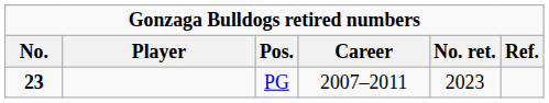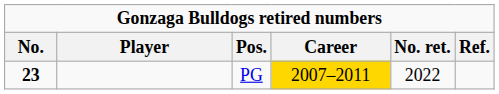PG | Career: no background -> gold background
PG | No. ret.: 2023 -> 2022
